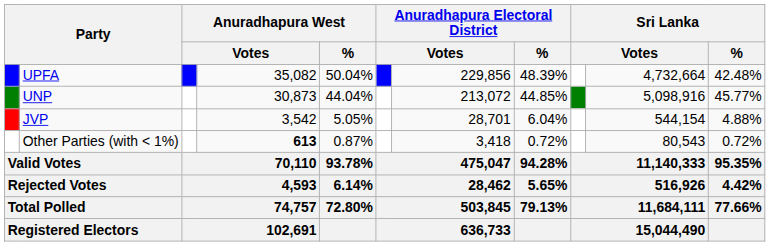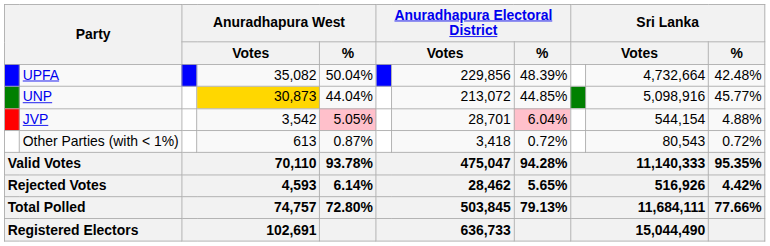UNP | column 4: no background -> gold background
JVP | Anuradhapura West / %: no background -> pink background
JVP | Anuradhapura Electoral District / %: no background -> pink background
Other Parties (with < 1%) | column 4: bold -> normal
